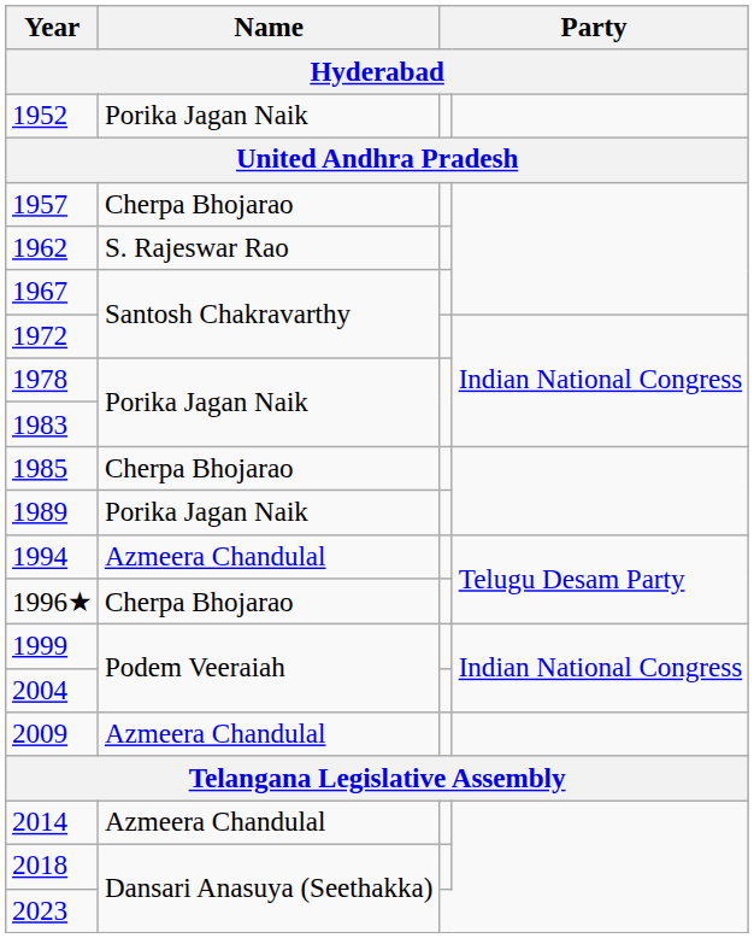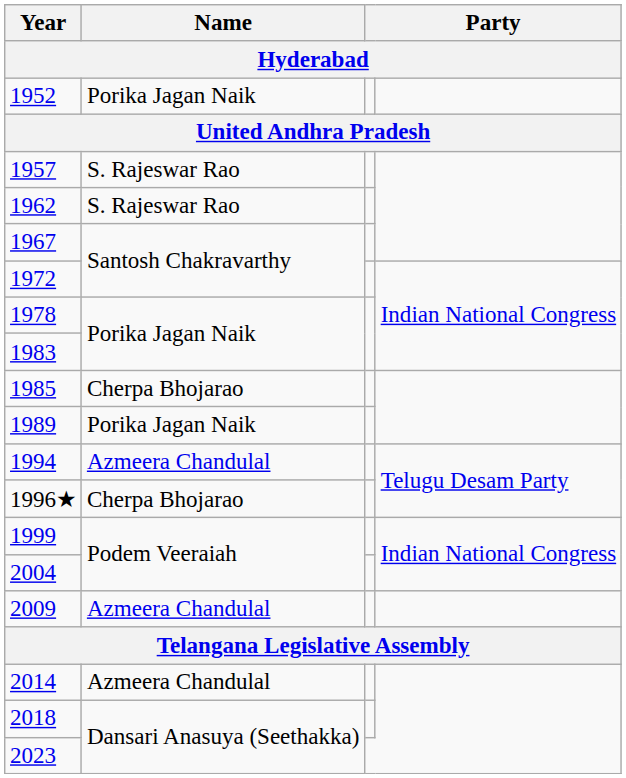1957 | Name: Cherpa Bhojarao -> S. Rajeswar Rao
